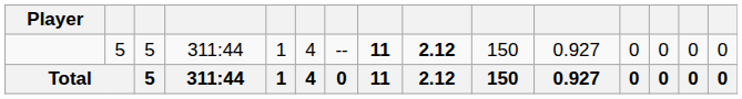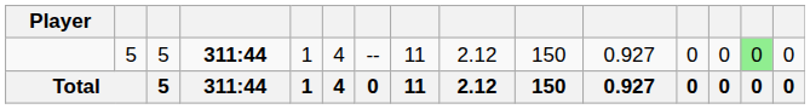row 2 | column 4: normal -> bold
row 2 | column 8: bold -> normal
row 2 | column 9: bold -> normal
row 2 | column 14: no background -> lightgreen background
